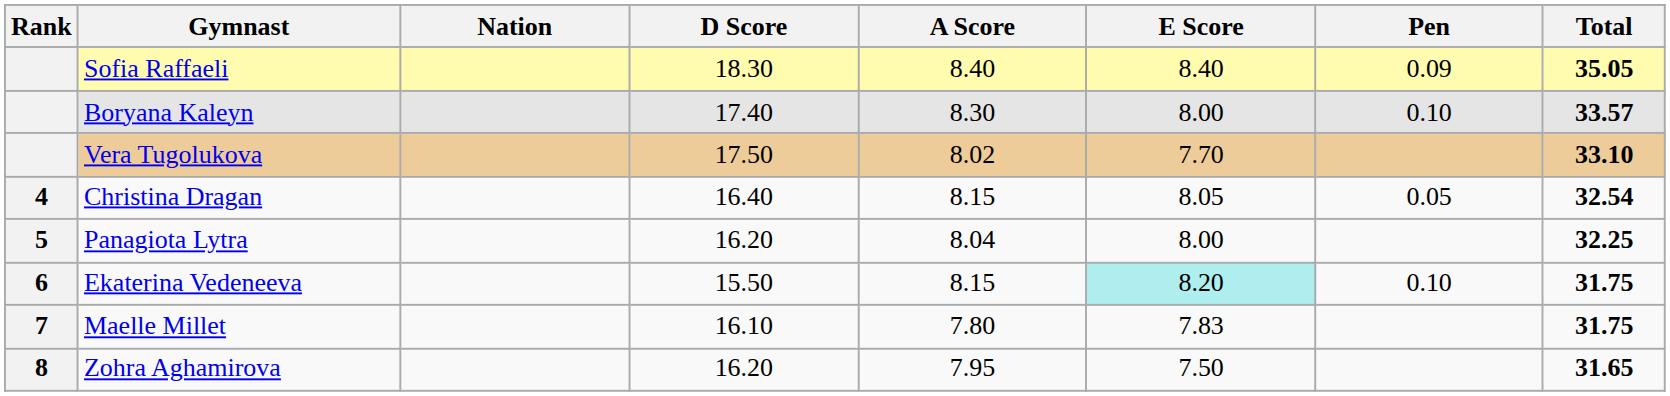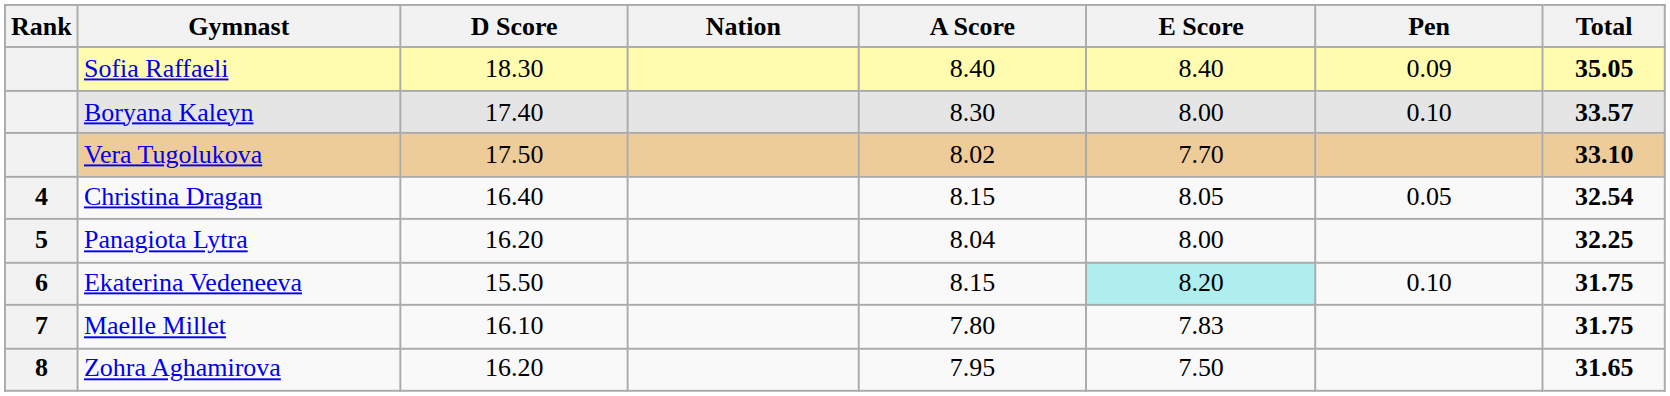columns swapped: Nation <-> D Score
